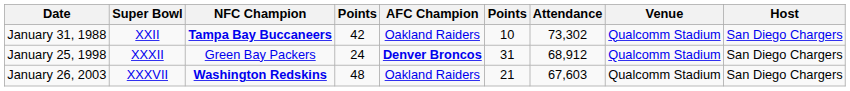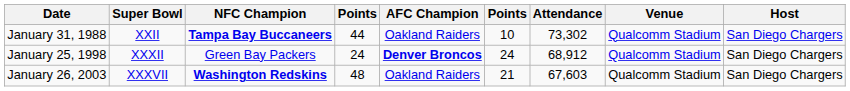January 31, 1988 | column 4: 42 -> 44
January 25, 1998 | column 6: 31 -> 24
